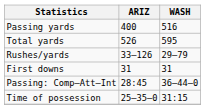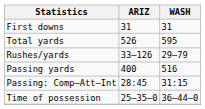rows swapped: First downs <-> Passing yards
Passing: Comp–Att–Int | WASH: 36–44–0 -> 31:15
Time of possession | WASH: 31:15 -> 36–44–0
